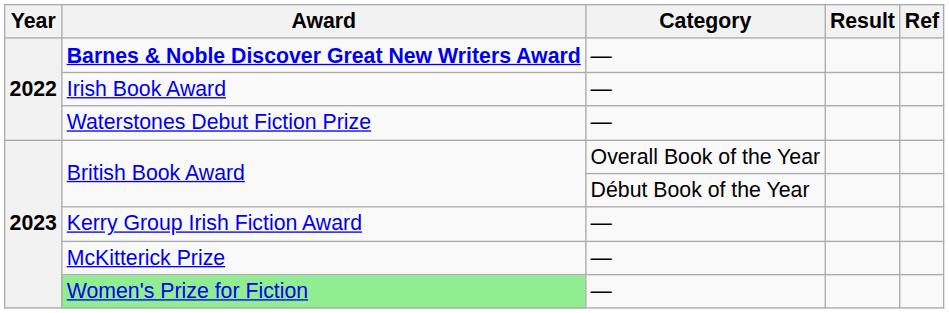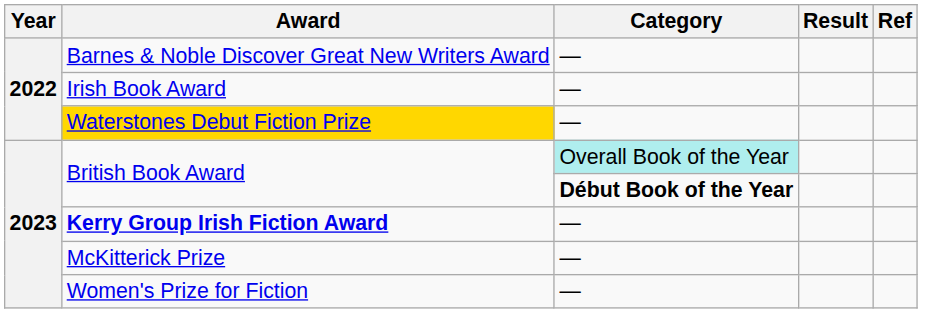Barnes & Noble Discover Great New Writers Award | Award: bold -> normal
Waterstones Debut Fiction Prize | Award: no background -> gold background
British Book Award / Overall Book of the Year | Category: no background -> paleturquoise background
British Book Award / Début Book of the Year | Category: normal -> bold
Kerry Group Irish Fiction Award | Award: normal -> bold
Women's Prize for Fiction | Award: lightgreen background -> no background
